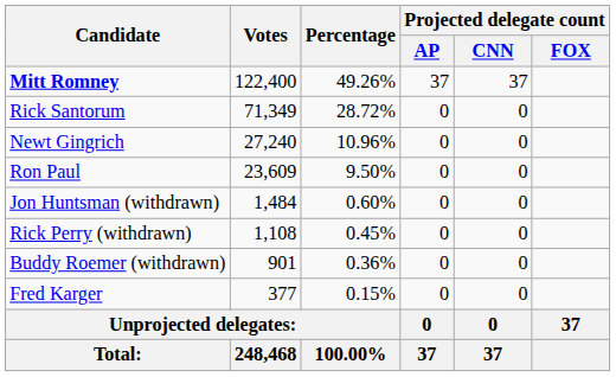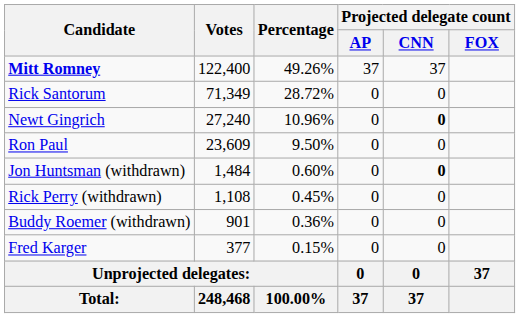Newt Gingrich | Projected delegate count / CNN: normal -> bold
Jon Huntsman (withdrawn) | Projected delegate count / CNN: normal -> bold
